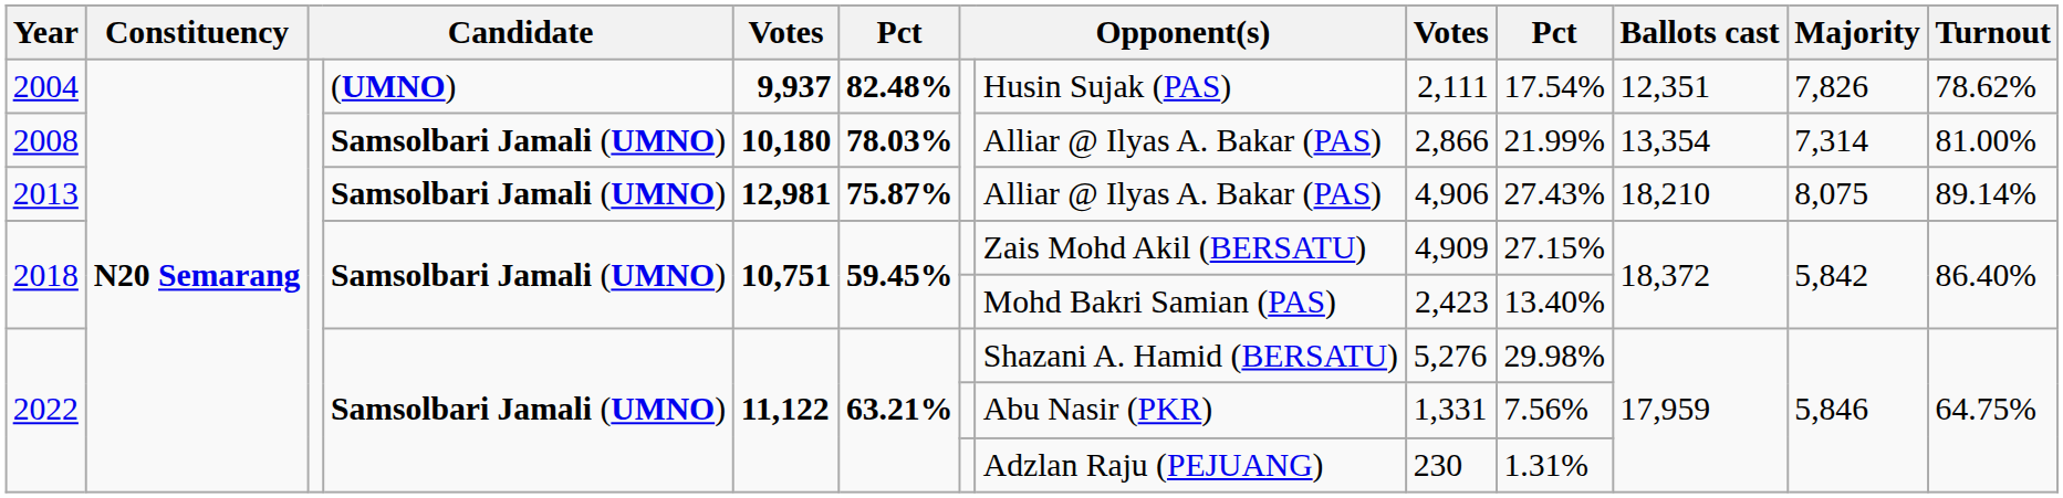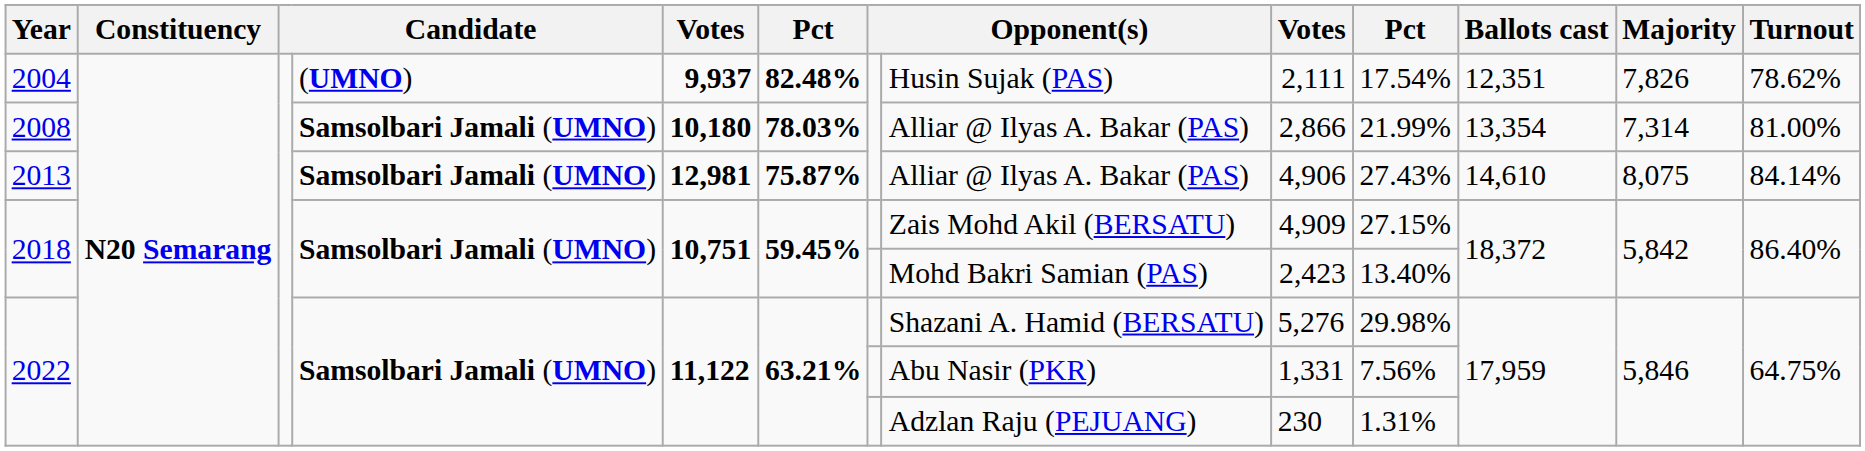2013 | Ballots cast: 18,210 -> 14,610
2013 | Turnout: 89.14% -> 84.14%
